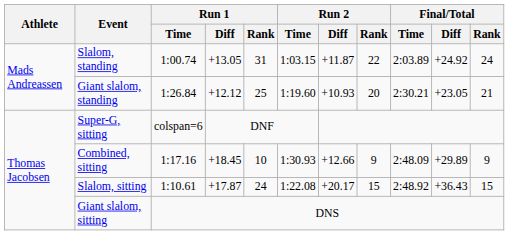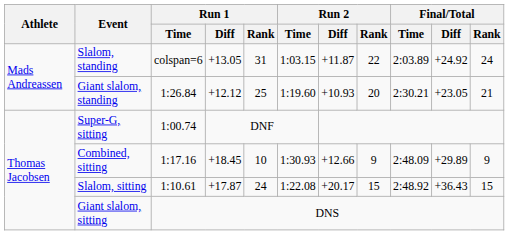Slalom, standing | Run 1 / Time: 1:00.74 -> colspan=6
Super-G, sitting | Run 1 / Time: colspan=6 -> 1:00.74
